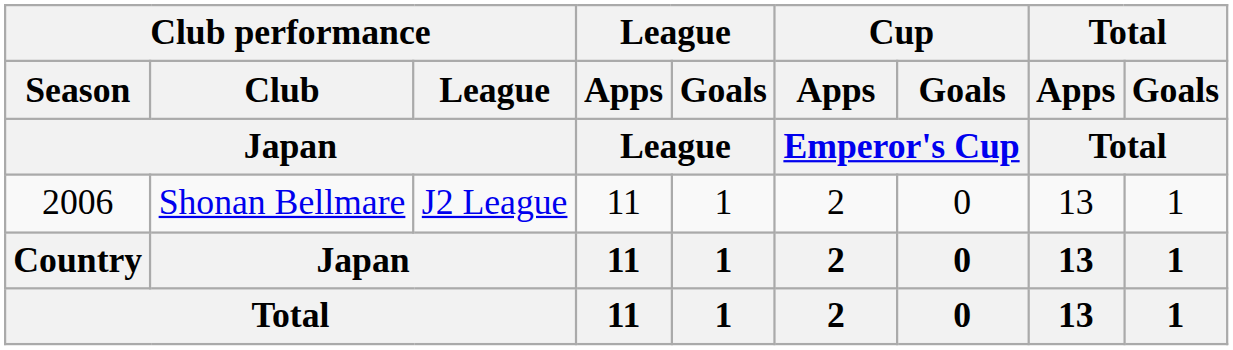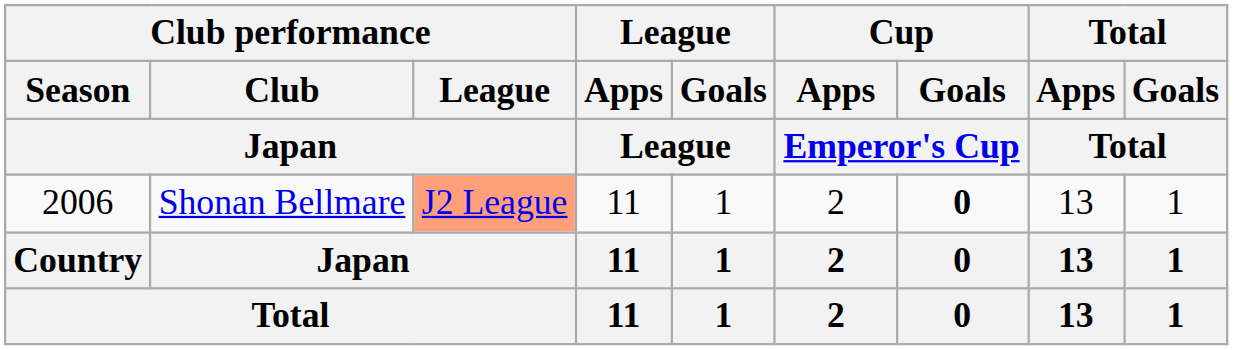Shonan Bellmare | Club performance / League / Japan: no background -> lightsalmon background
Shonan Bellmare | Cup / Goals / Emperor's Cup: normal -> bold
